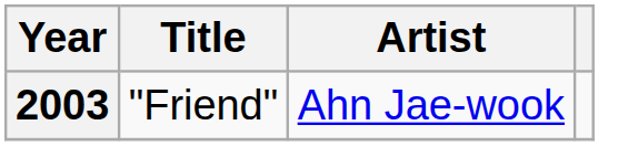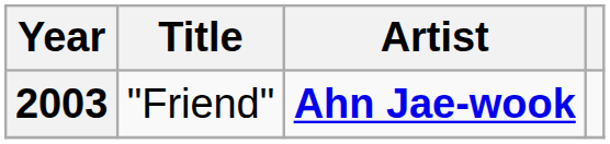2003 | Artist: normal -> bold
